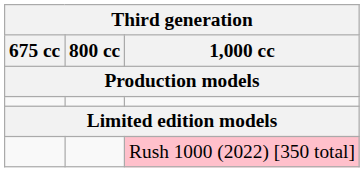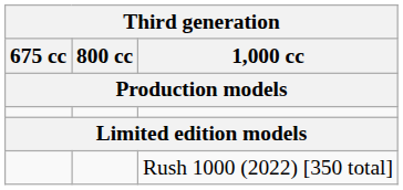row 6 | 1,000 cc: pink background -> no background
